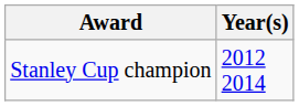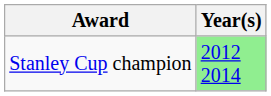Stanley Cup champion | Year(s): no background -> lightgreen background
